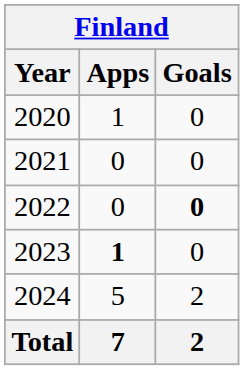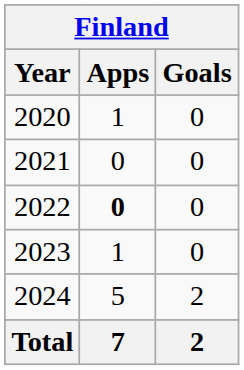2022 | Apps: normal -> bold
2022 | Goals: bold -> normal
2023 | Apps: bold -> normal
